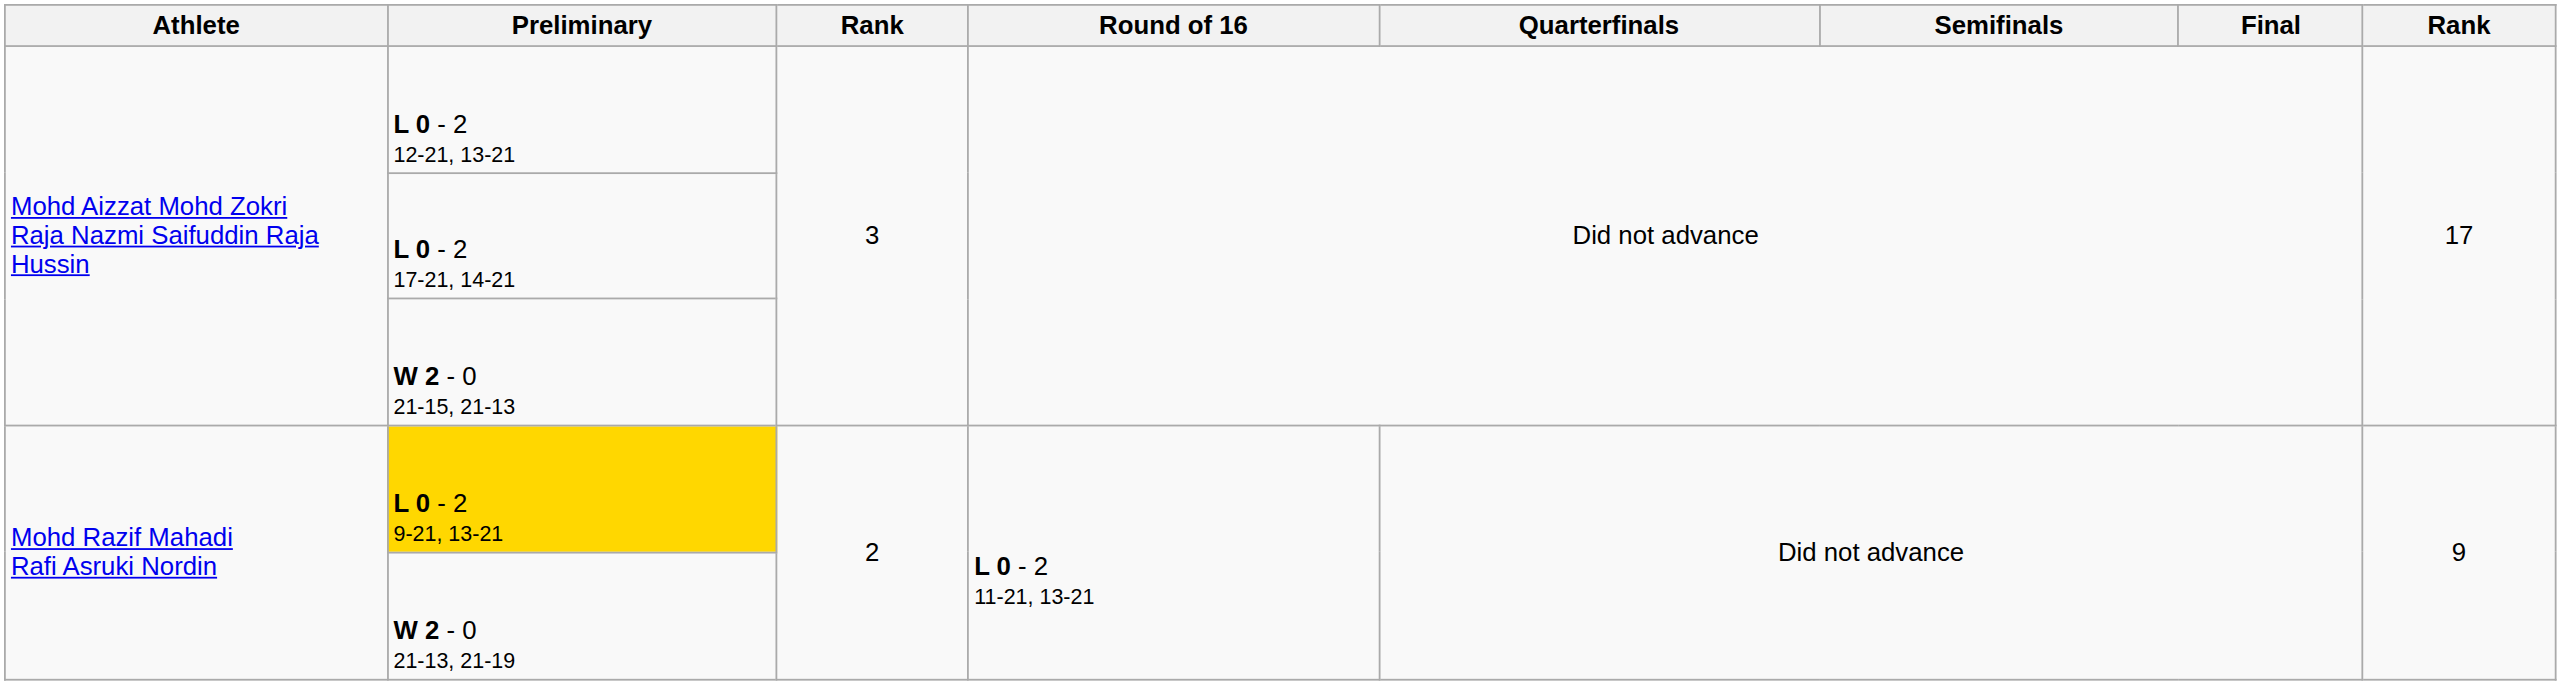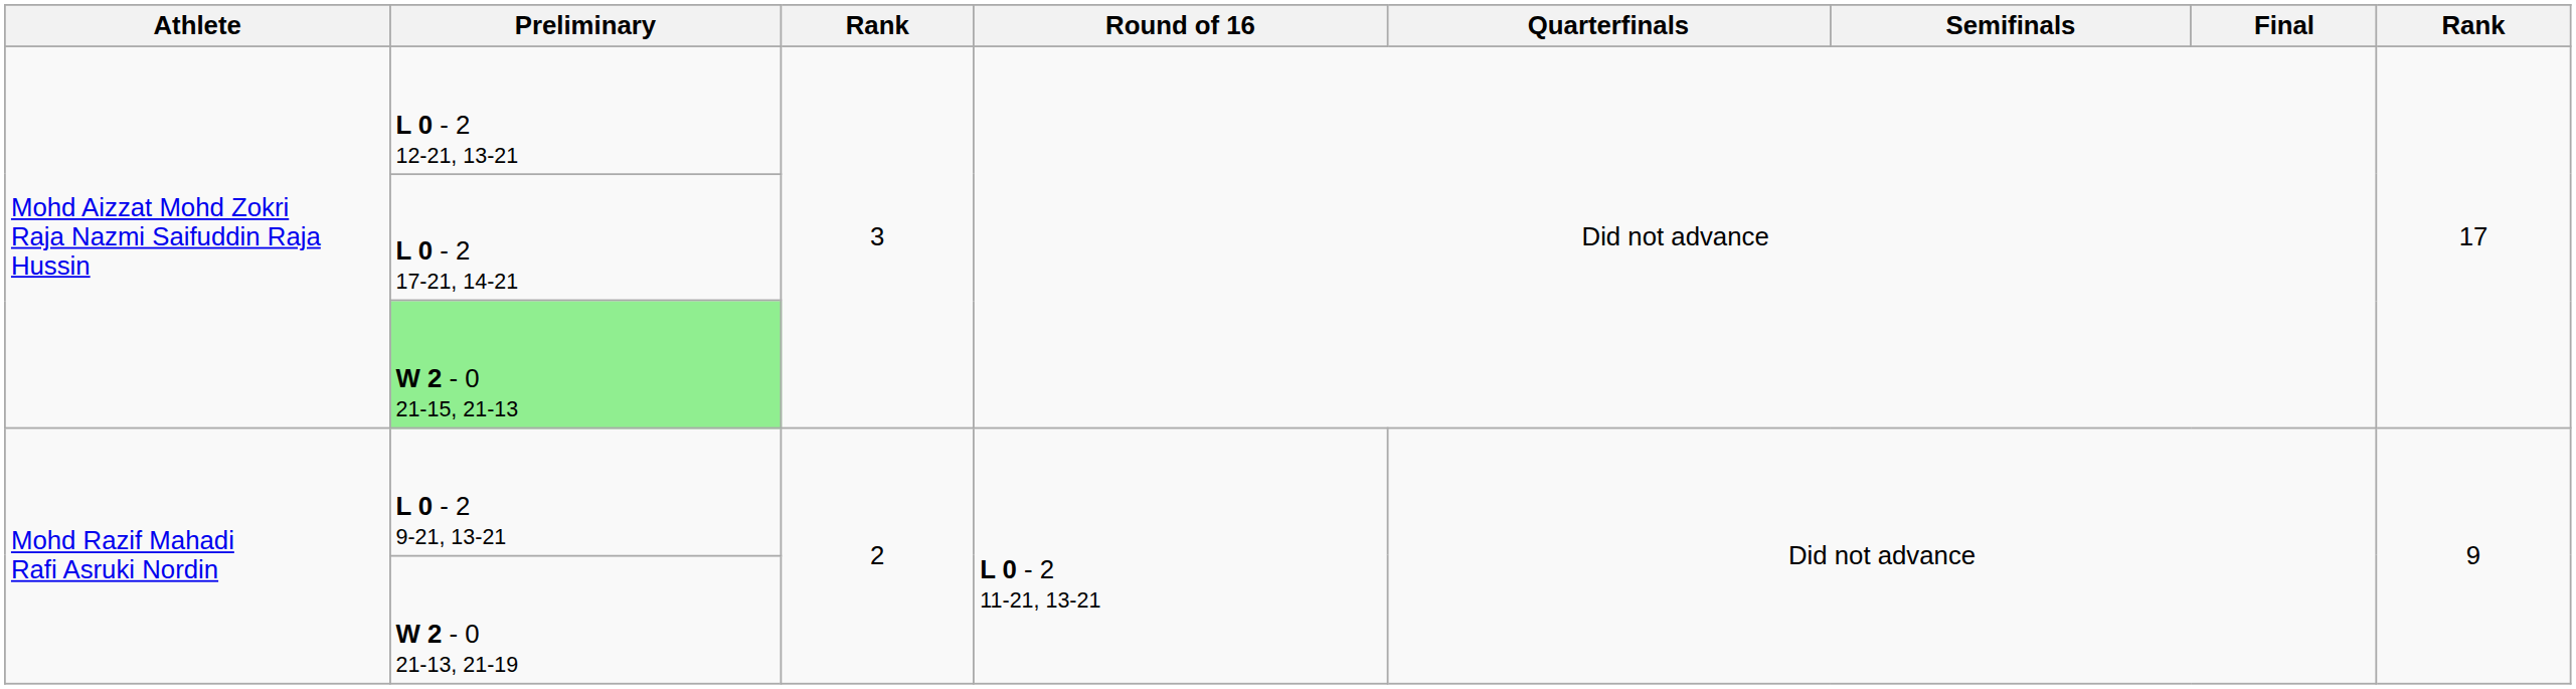W 2 - 0 21-15, 21-13 | Preliminary: no background -> lightgreen background
L 0 - 2 9-21, 13-21 | Preliminary: gold background -> no background
